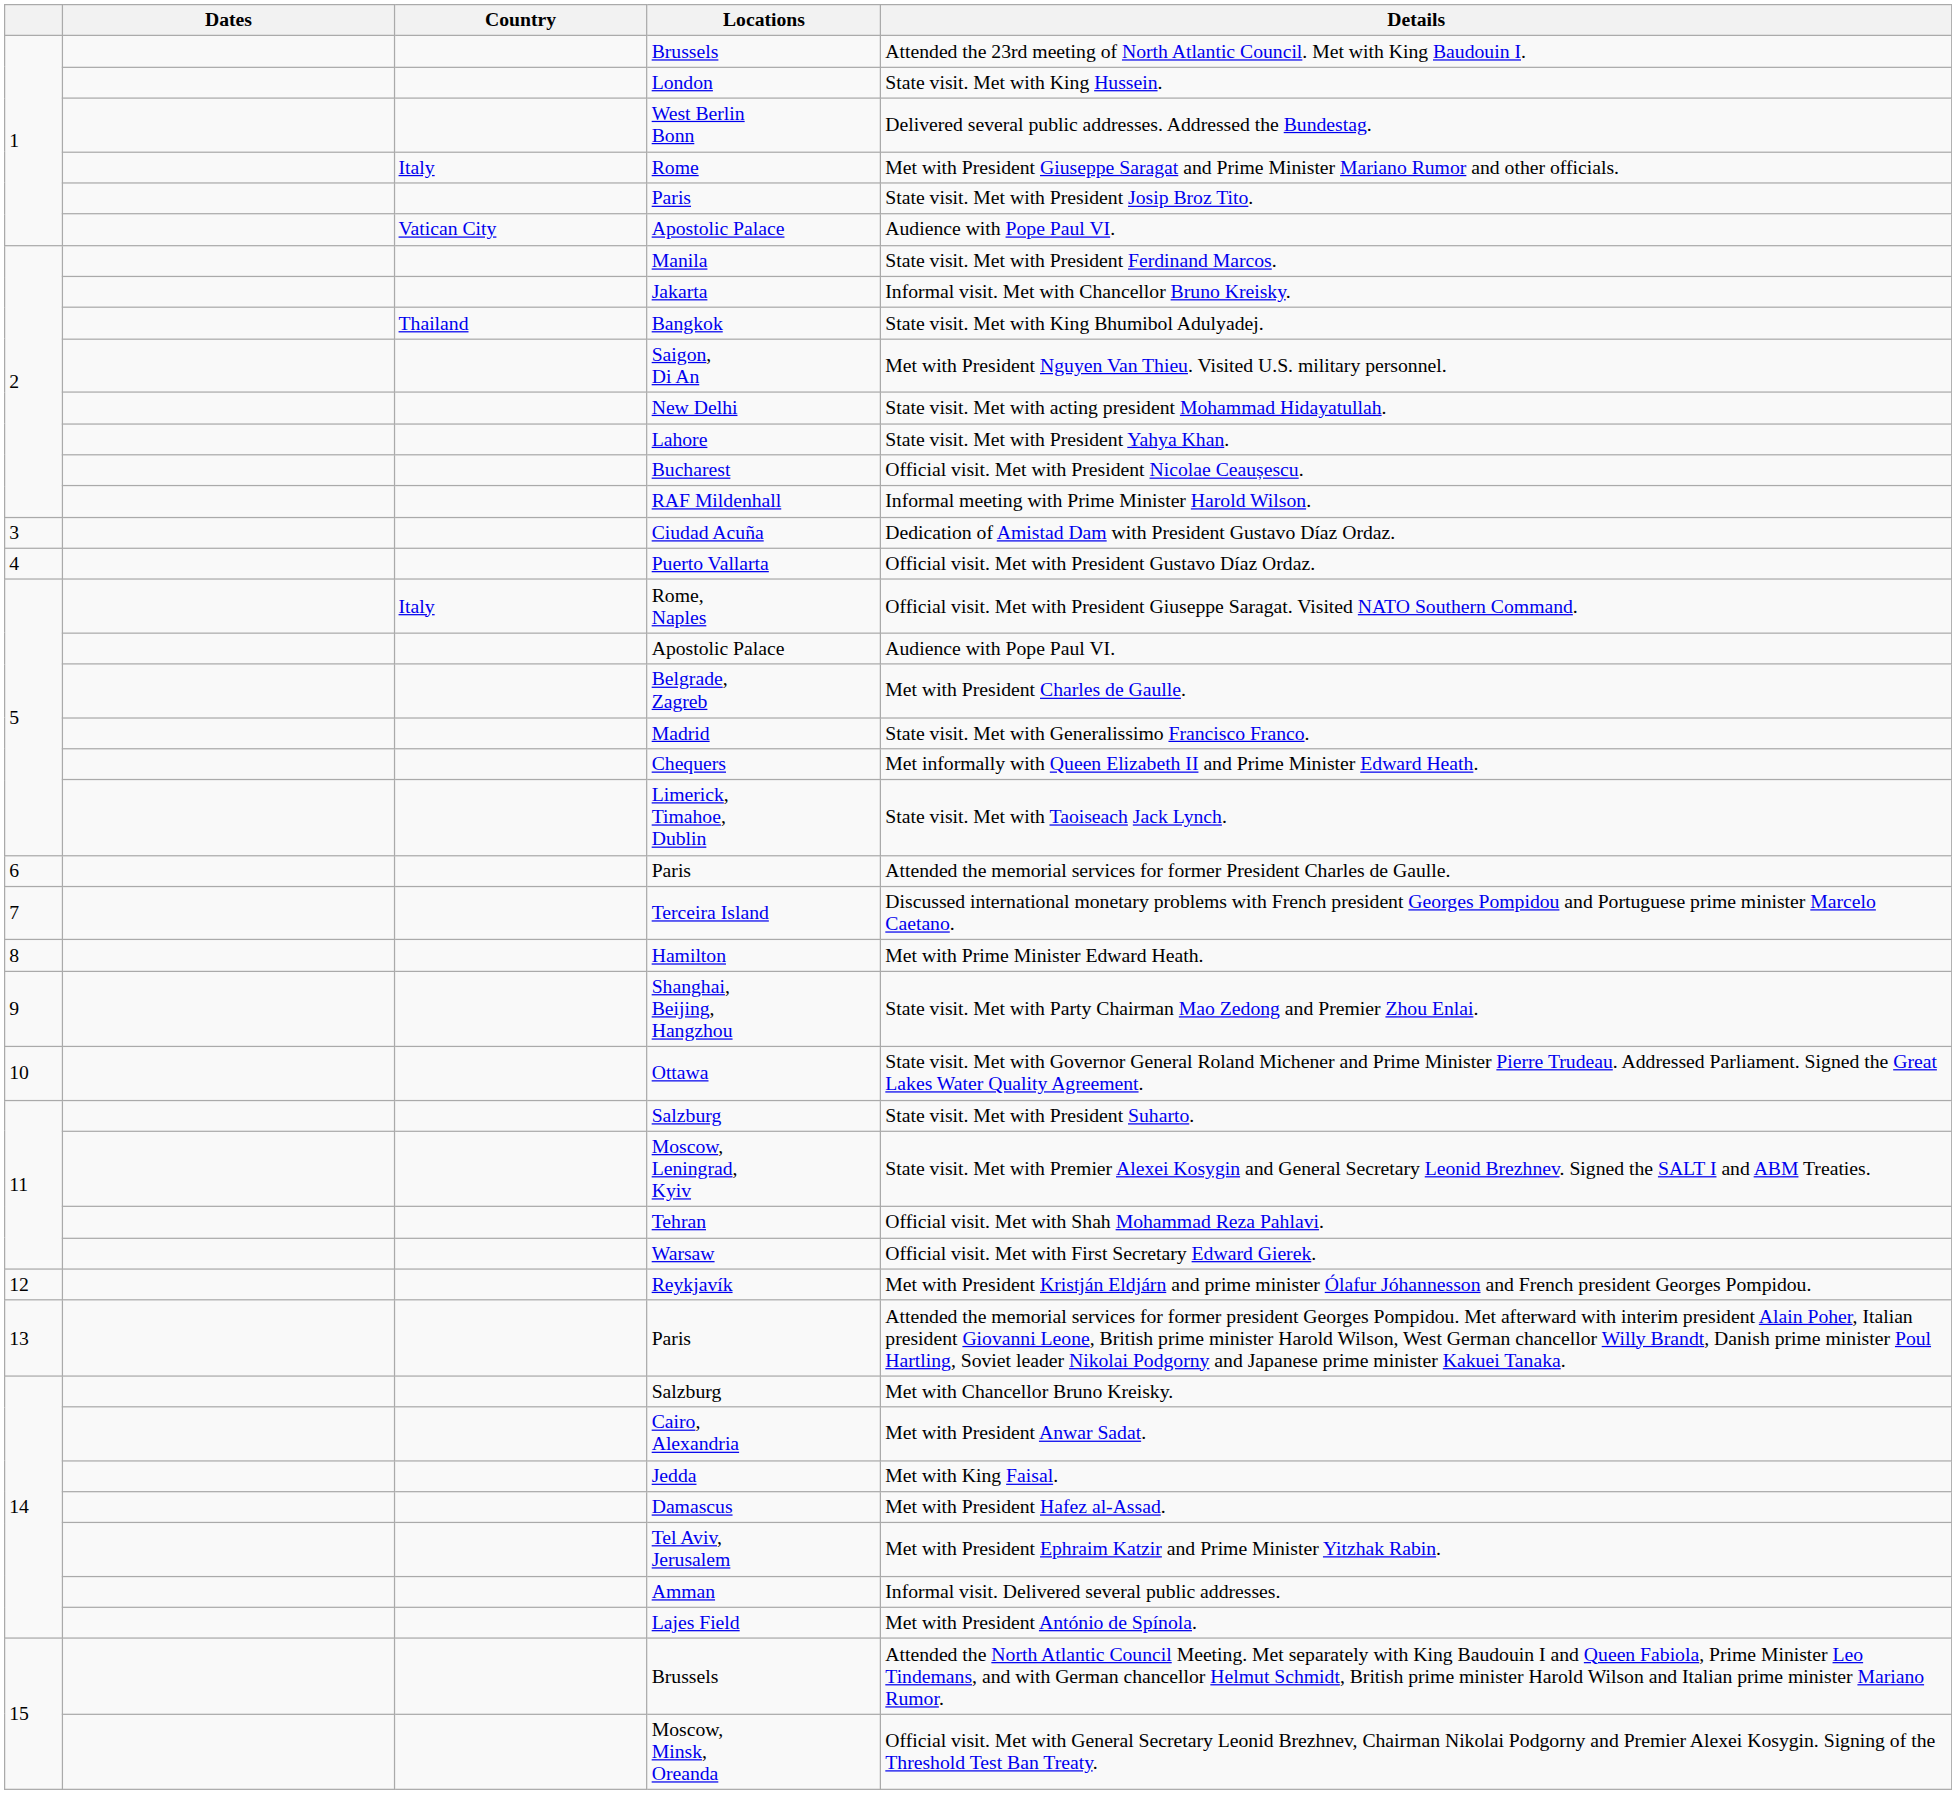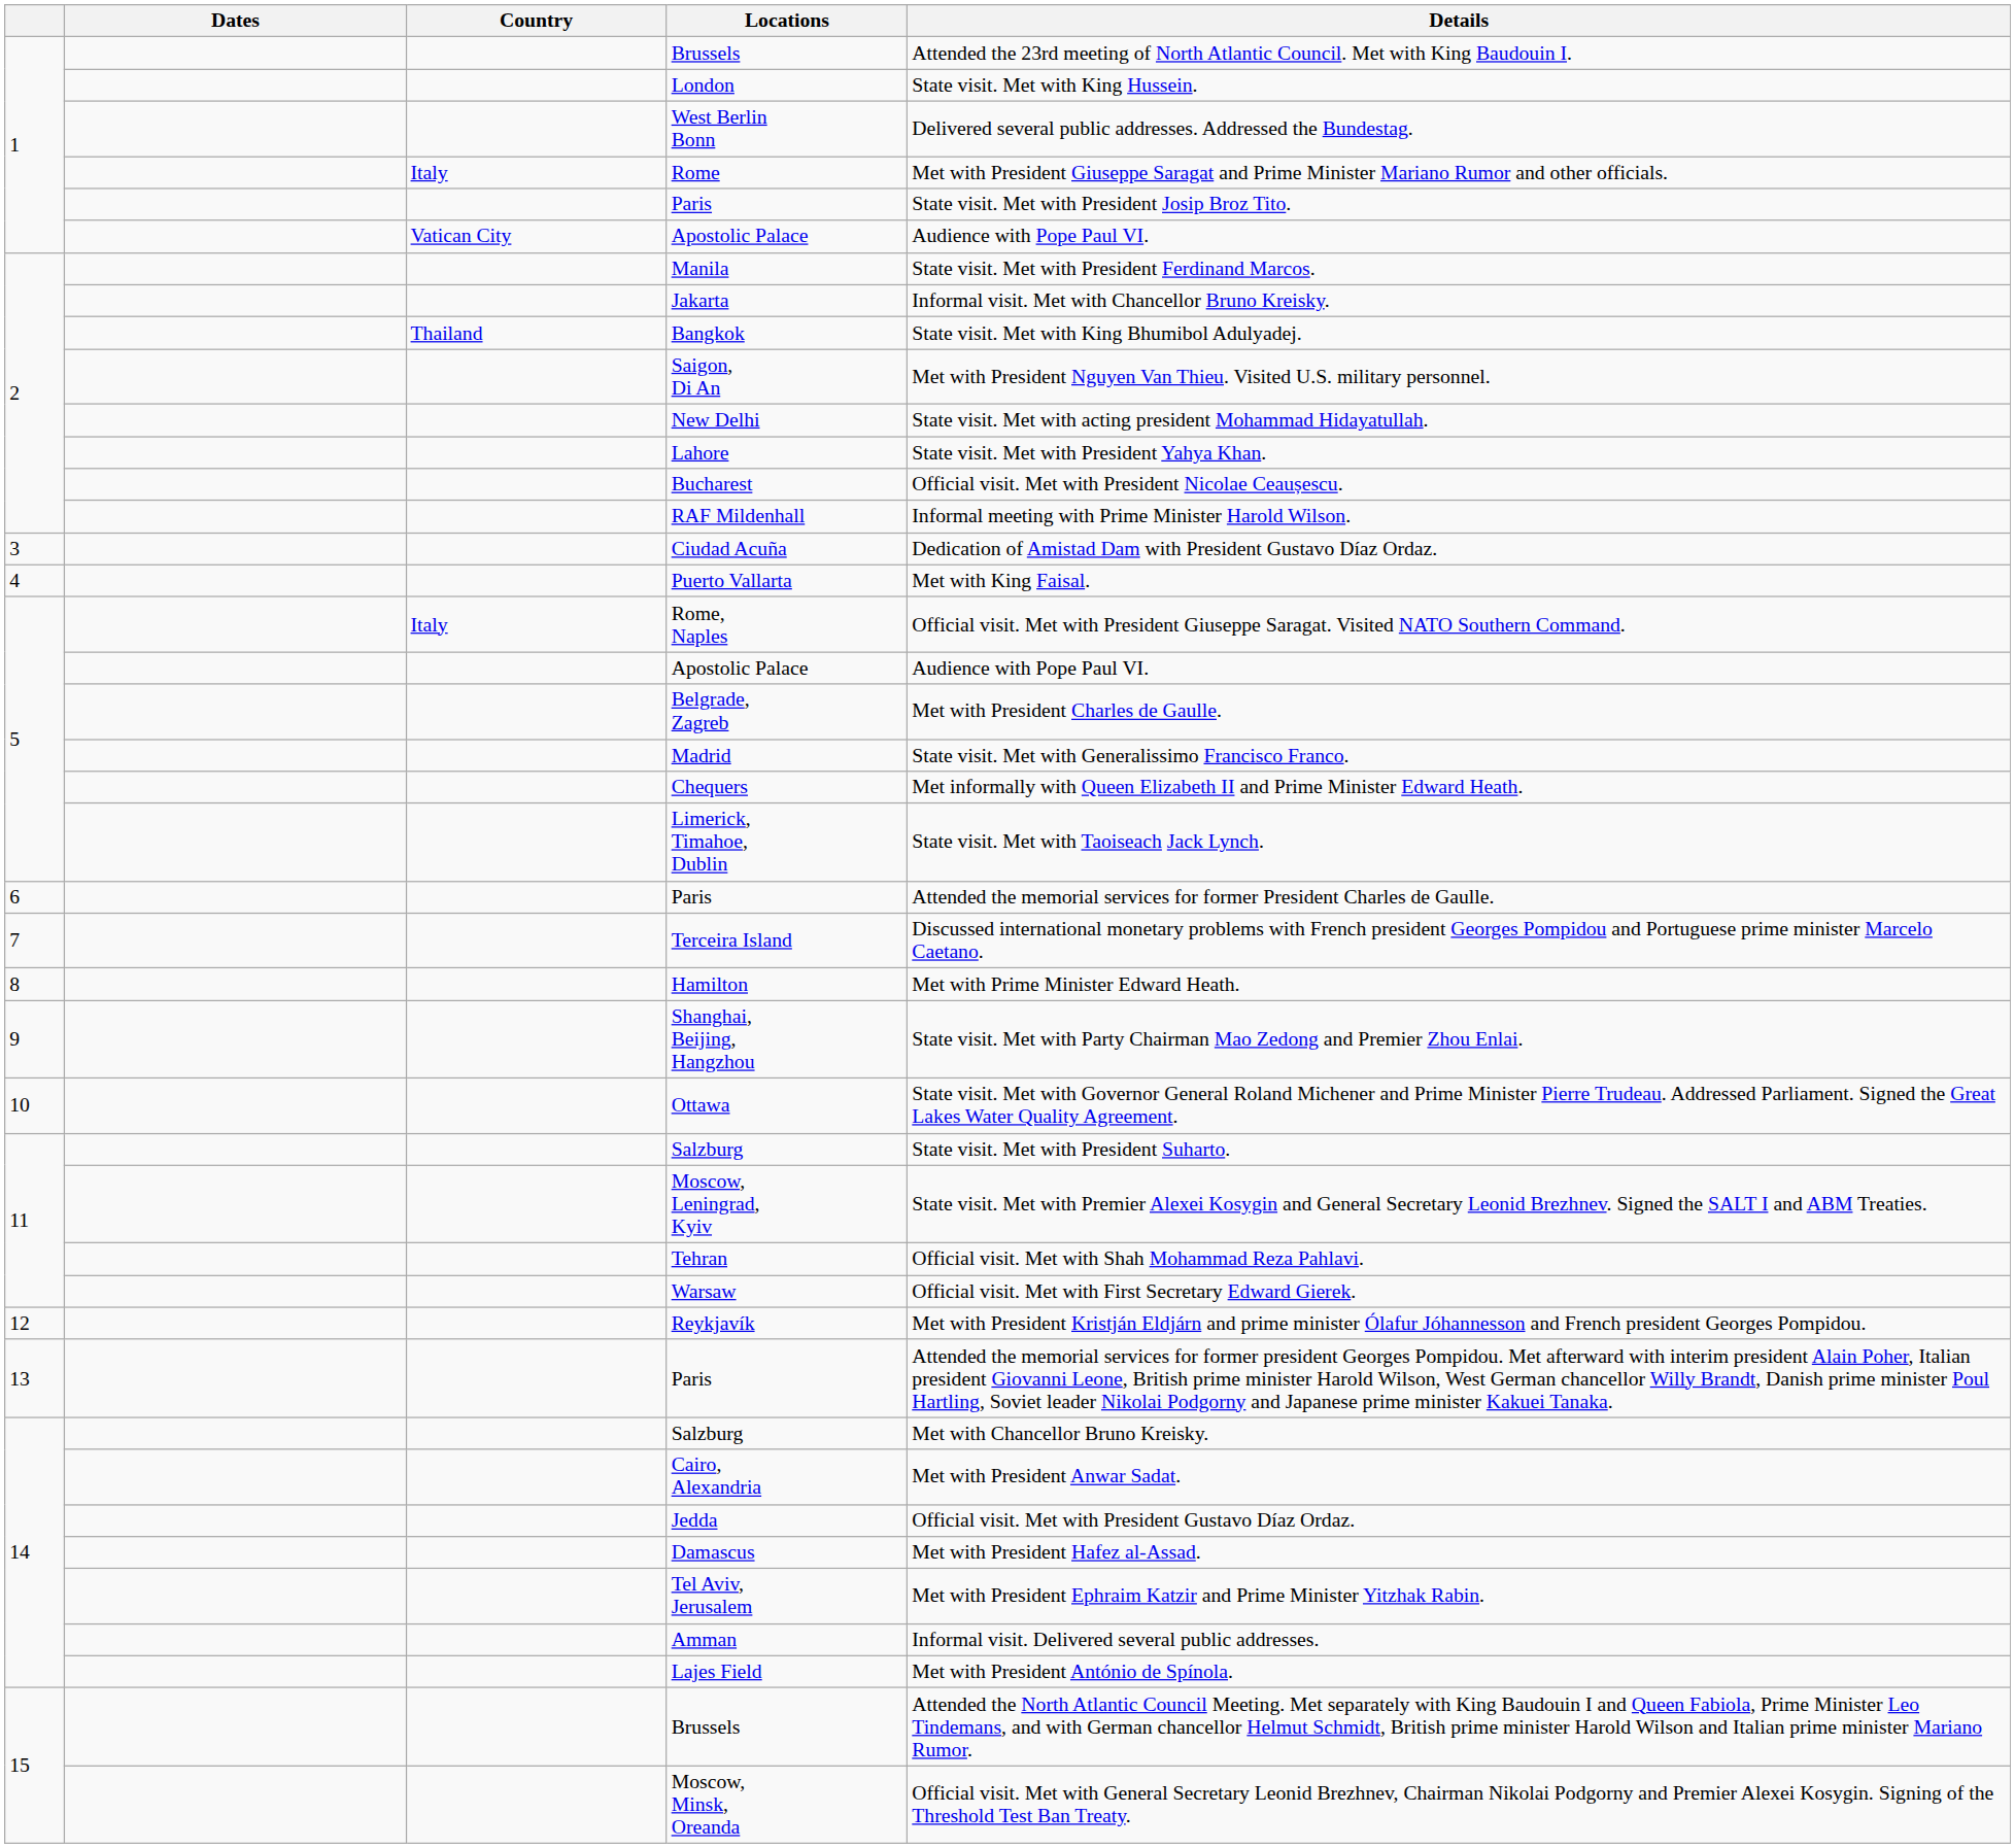Puerto Vallarta | Details: Official visit. Met with President Gustavo Díaz Ordaz. -> Met with King Faisal.
Jedda | Details: Met with King Faisal. -> Official visit. Met with President Gustavo Díaz Ordaz.
